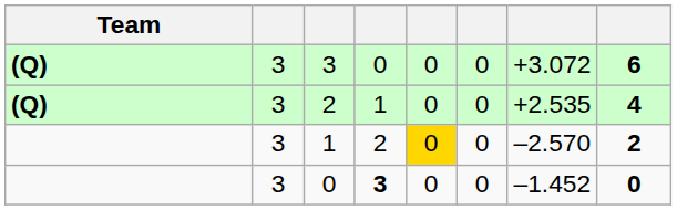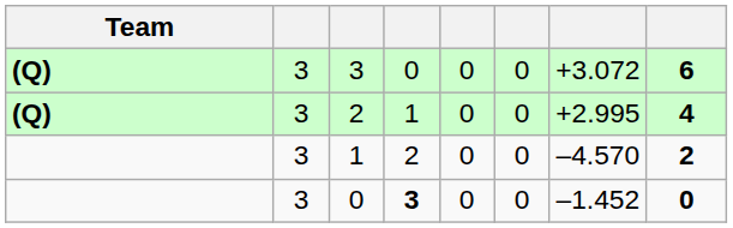row 3 | column 7: +2.535 -> +2.995
row 4 | column 5: gold background -> no background
row 4 | column 7: –2.570 -> –4.570
